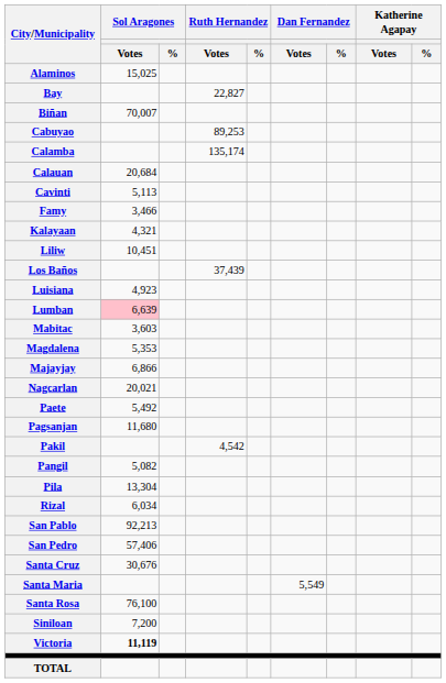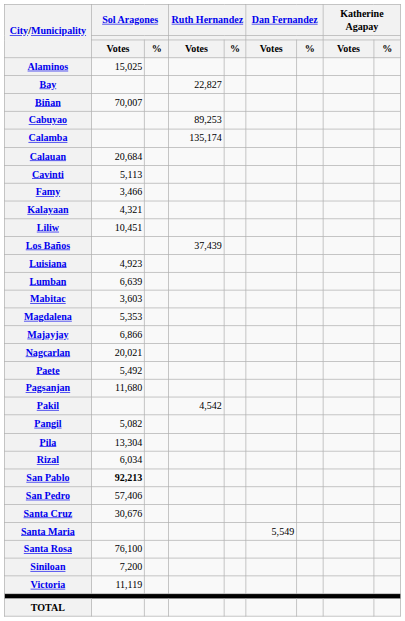Lumban | Sol Aragones / Votes: pink background -> no background
San Pablo | Sol Aragones / Votes: normal -> bold
Victoria | Sol Aragones / Votes: bold -> normal
